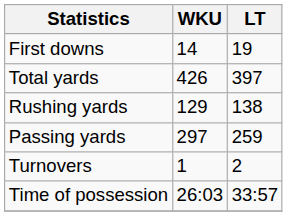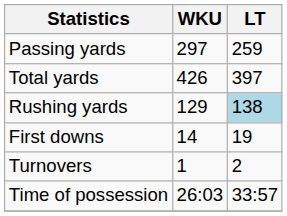rows swapped: First downs <-> Passing yards
Rushing yards | LT: no background -> lightblue background
